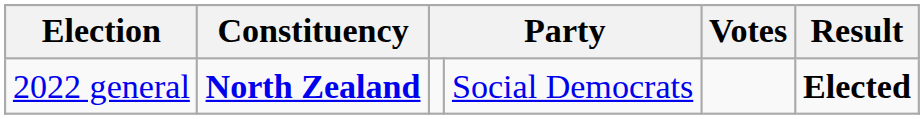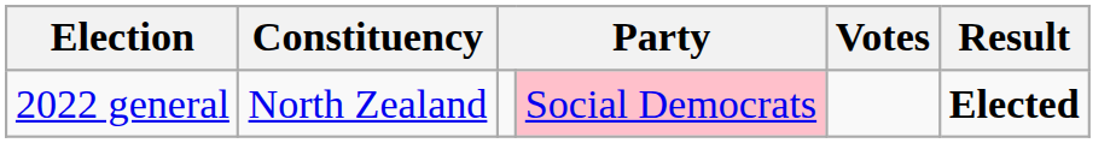2022 general | Constituency: bold -> normal
2022 general | column 4: no background -> pink background
